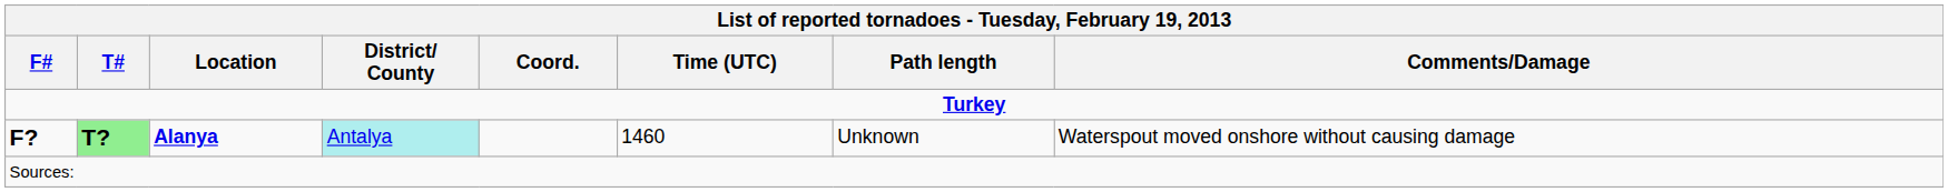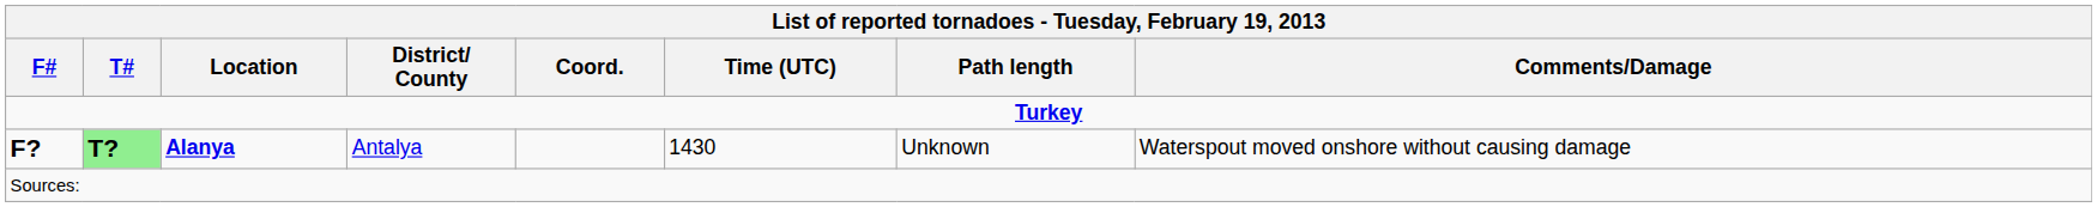F? | District/ County: paleturquoise background -> no background
F? | Time (UTC): 1460 -> 1430
